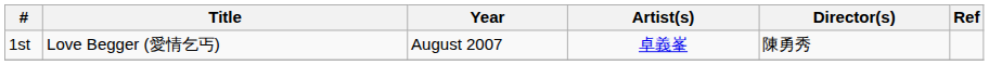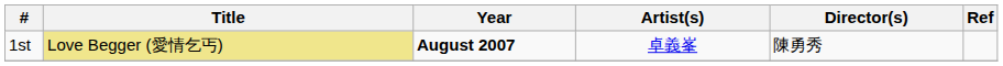1st | Title: no background -> khaki background
1st | Year: normal -> bold
